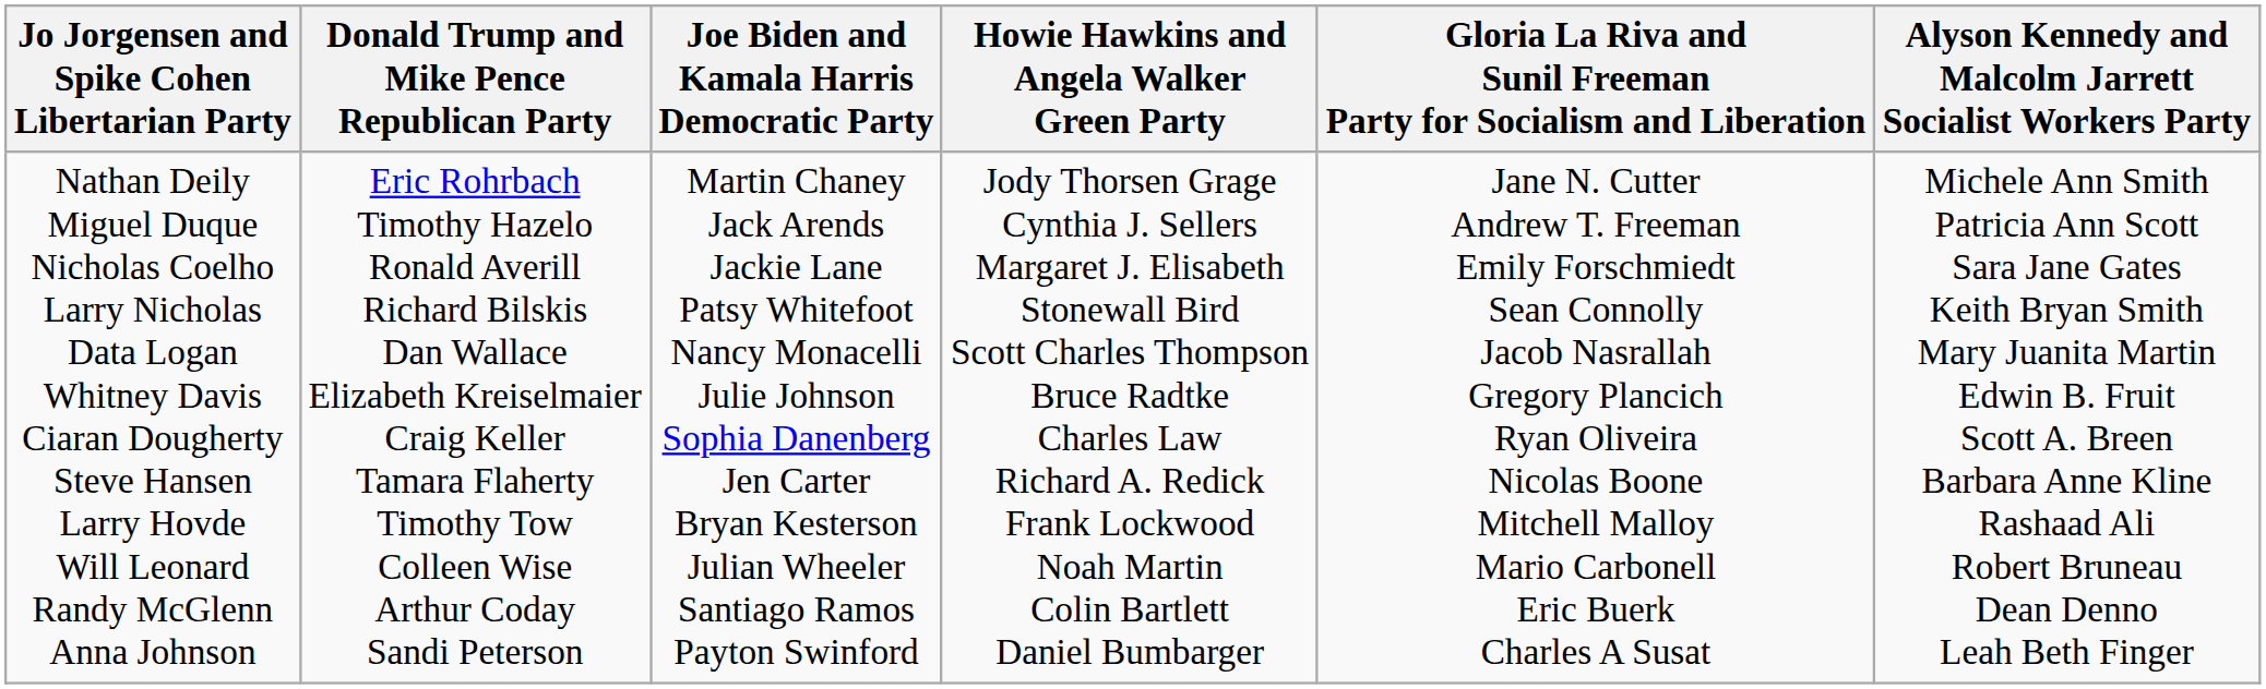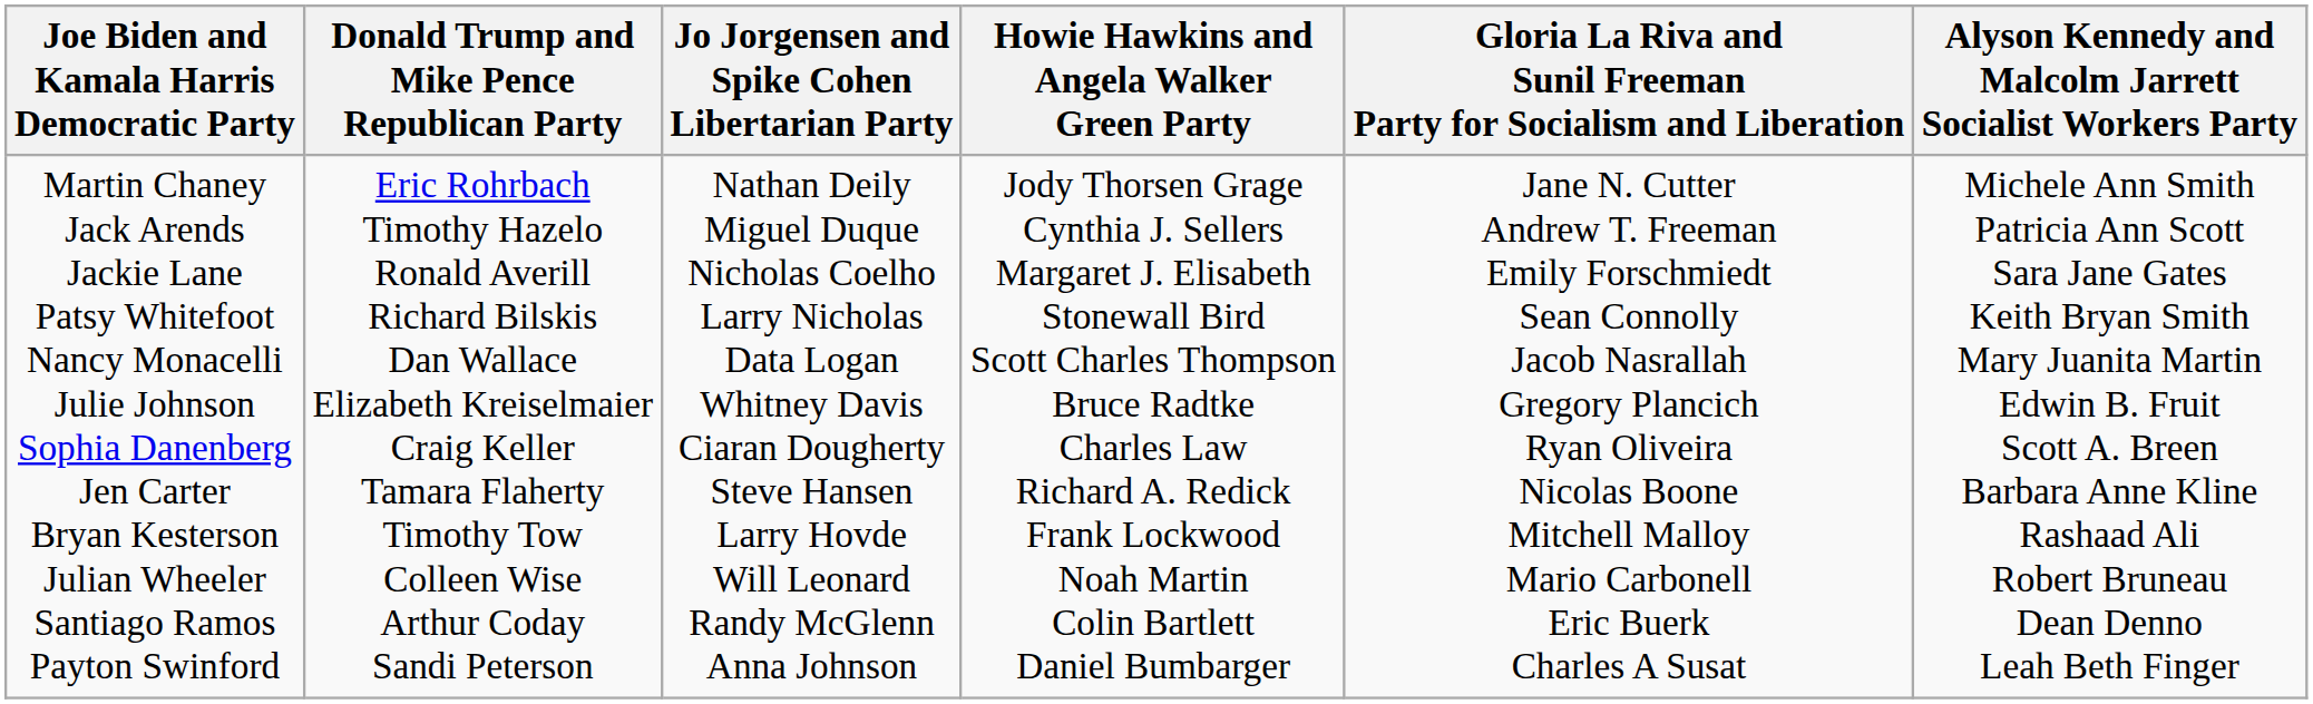columns swapped: Joe Biden and Kamala Harris Democratic Party <-> Jo Jorgensen and Spike Cohen Libertarian Party
